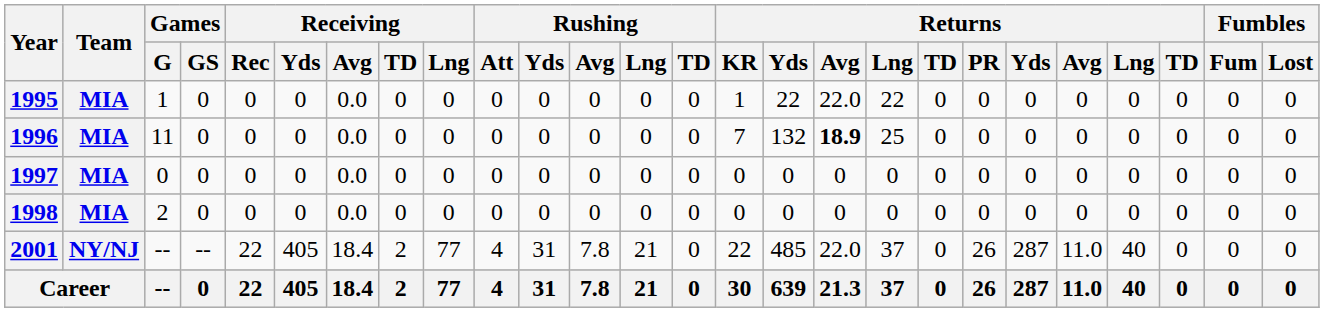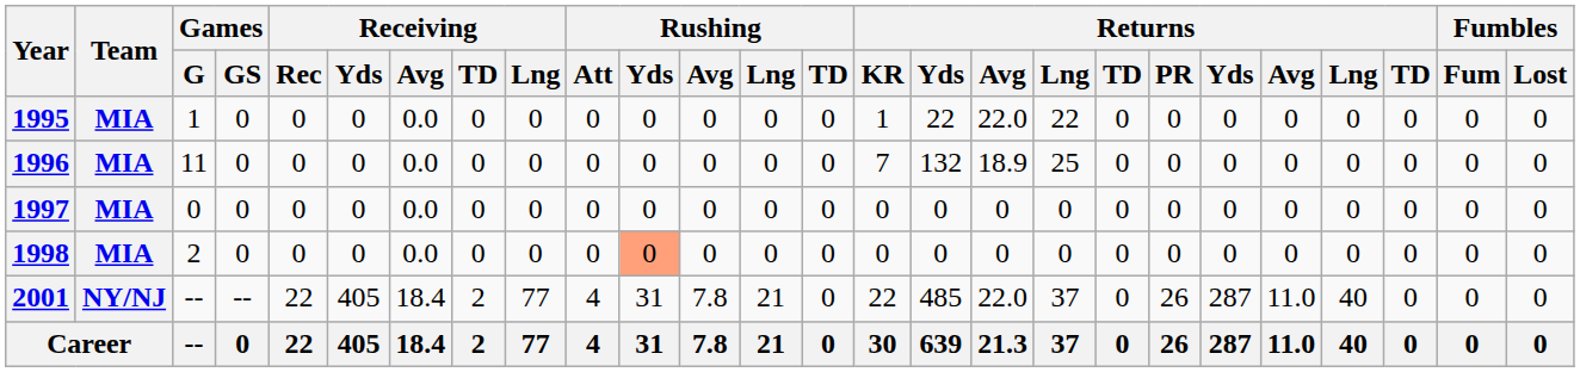1996 | column 17: bold -> normal
1998 | Rushing / Yds: no background -> lightsalmon background
